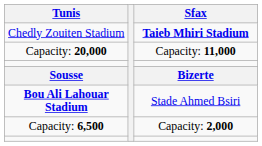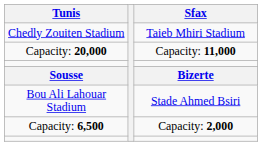Chedly Zouiten Stadium | Sfax: bold -> normal
Bou Ali Lahouar Stadium | Tunis: bold -> normal
